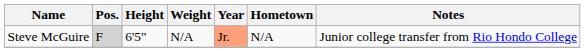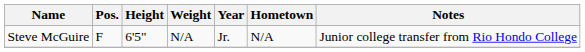Steve McGuire | Pos.: lightgrey background -> no background
Steve McGuire | Year: lightsalmon background -> no background
